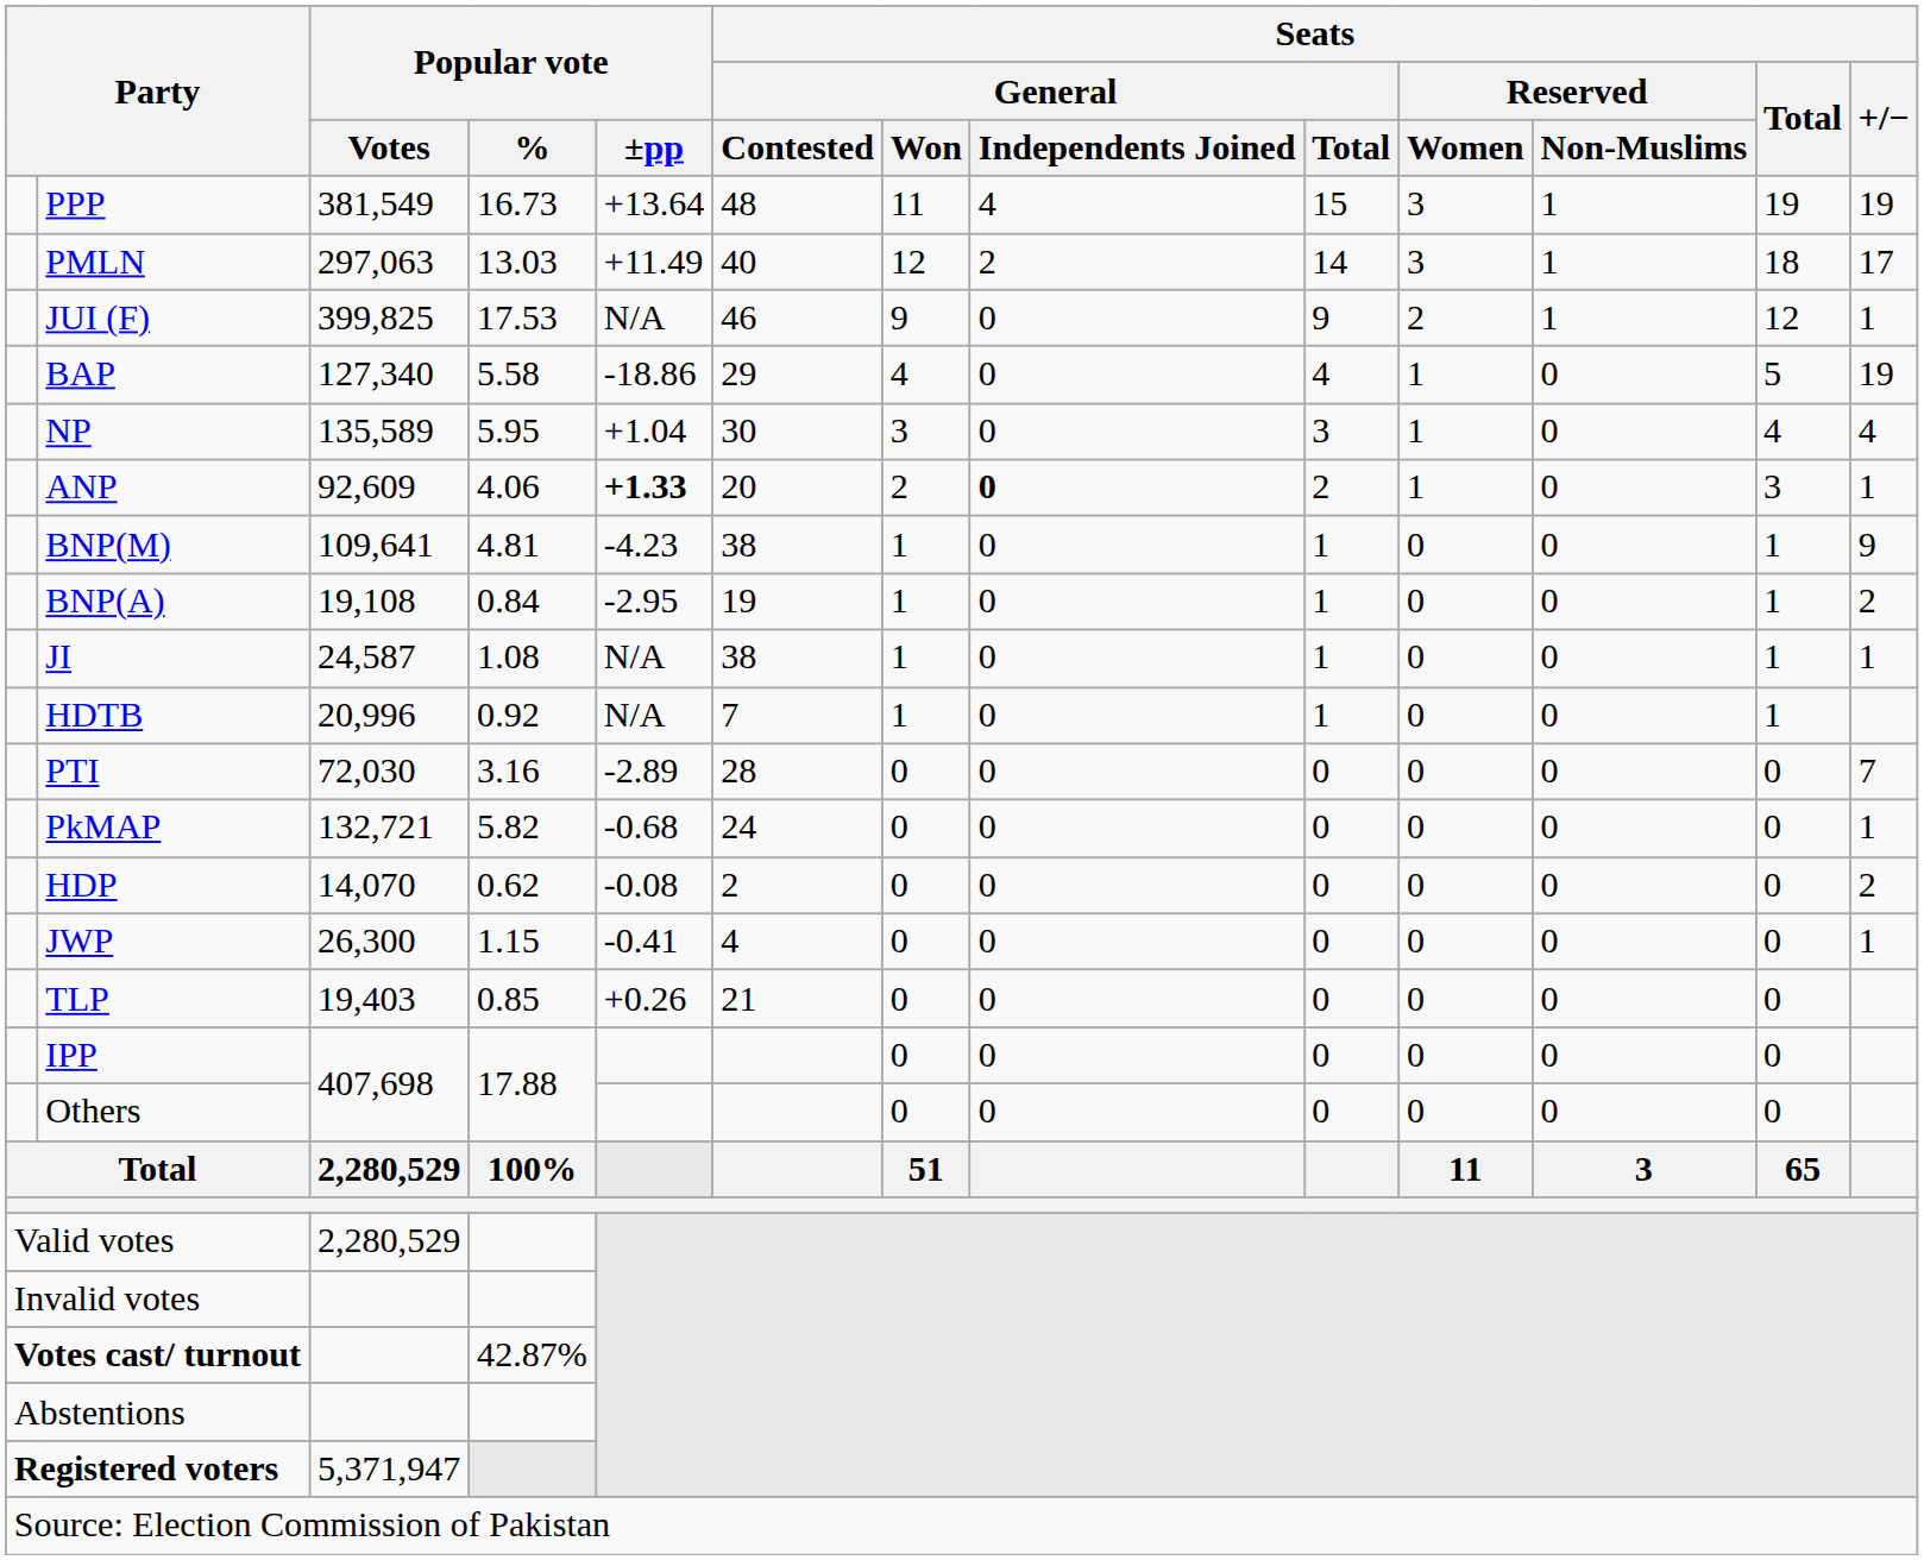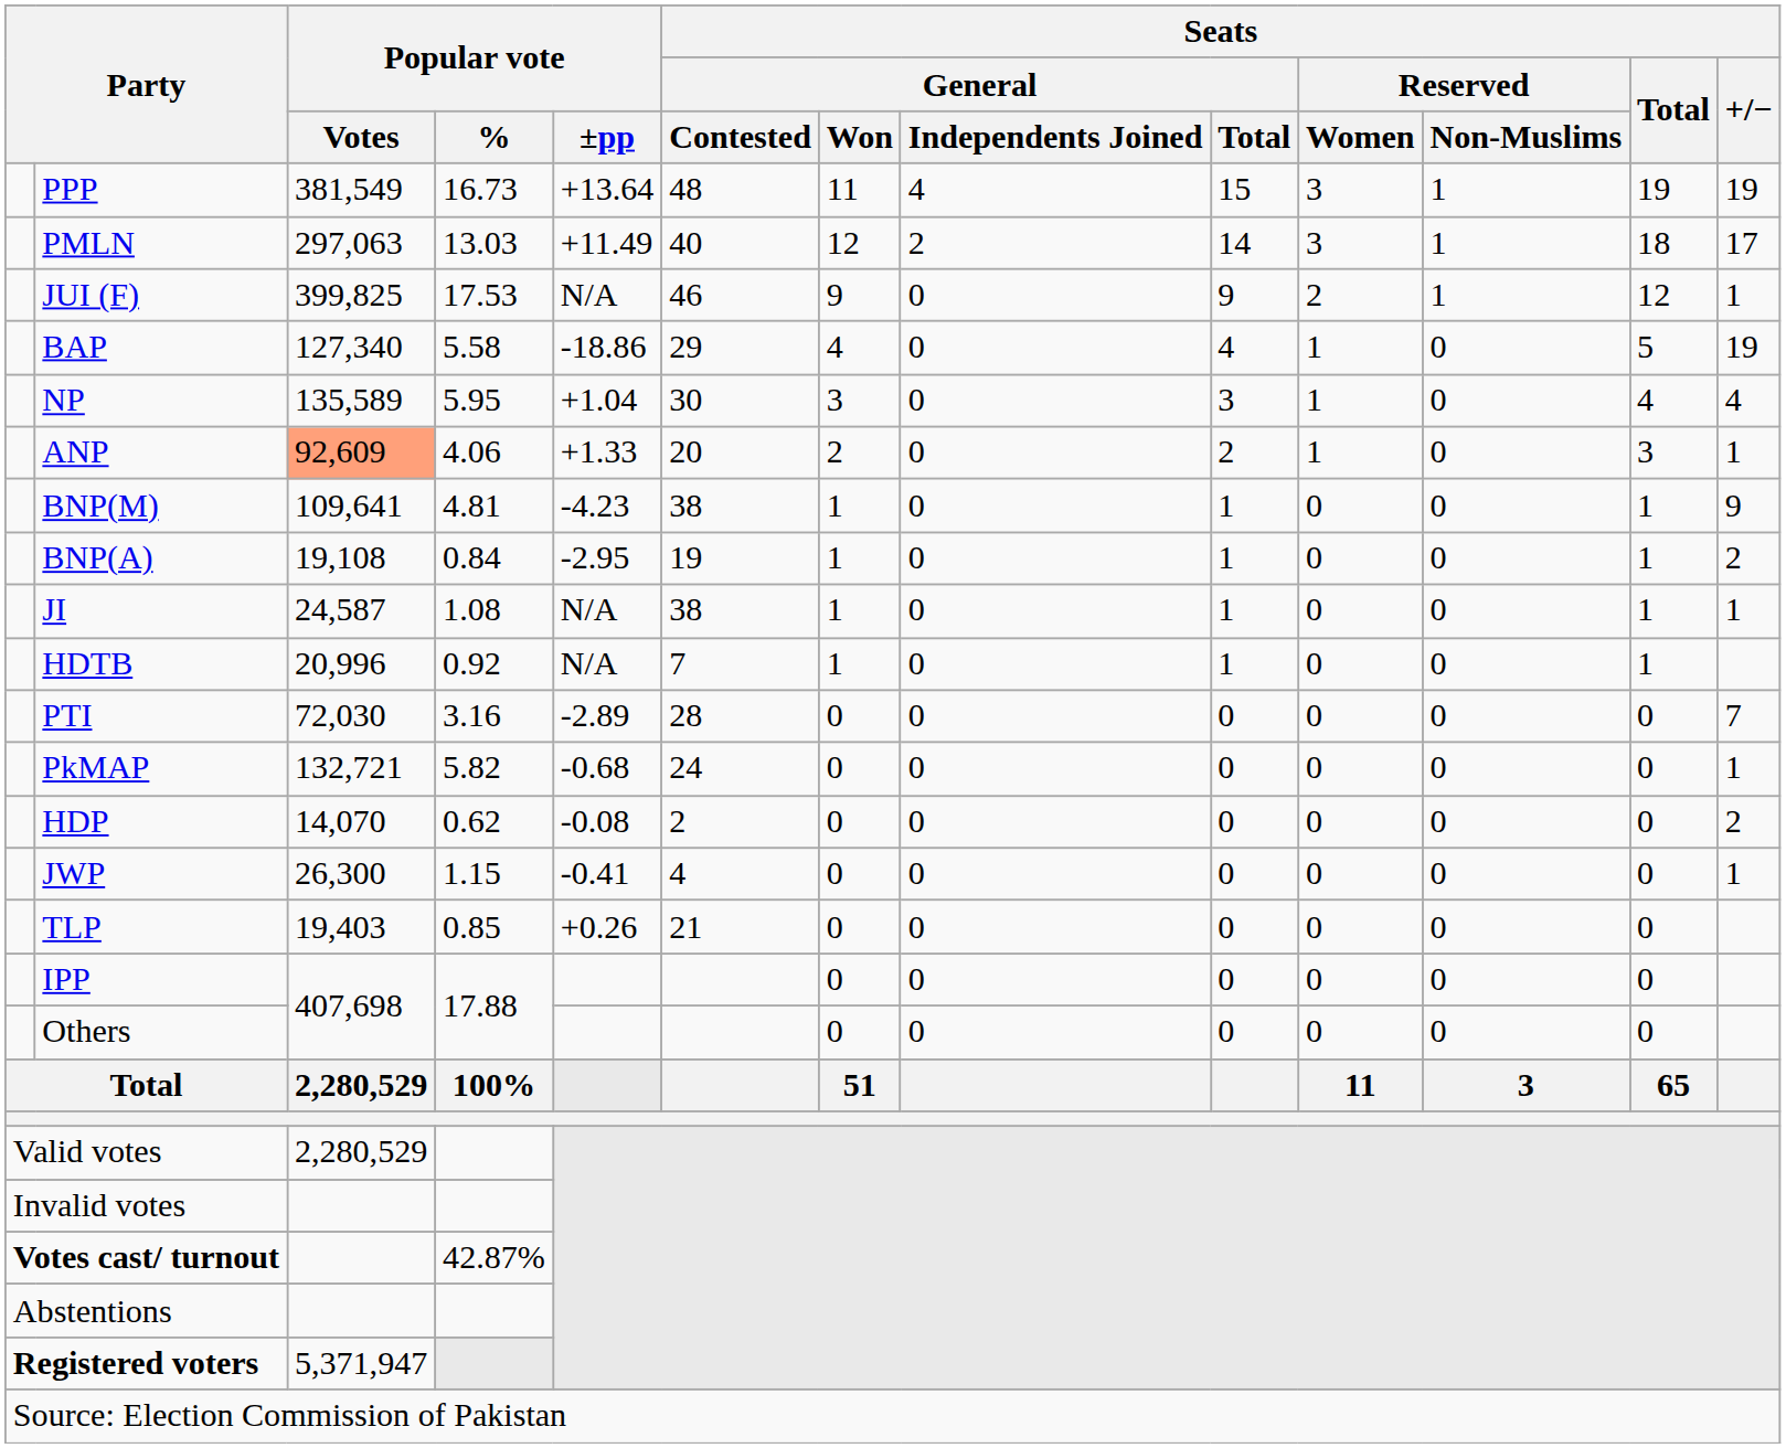ANP | Popular vote / Votes: no background -> lightsalmon background
ANP | Popular vote / ±pp: bold -> normal
ANP | Seats / General / Independents Joined: bold -> normal
